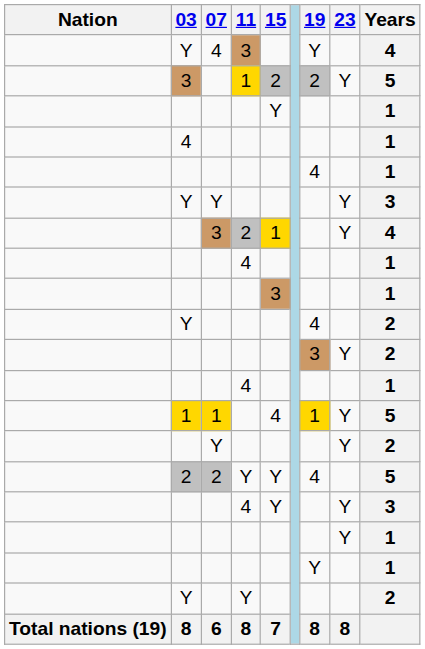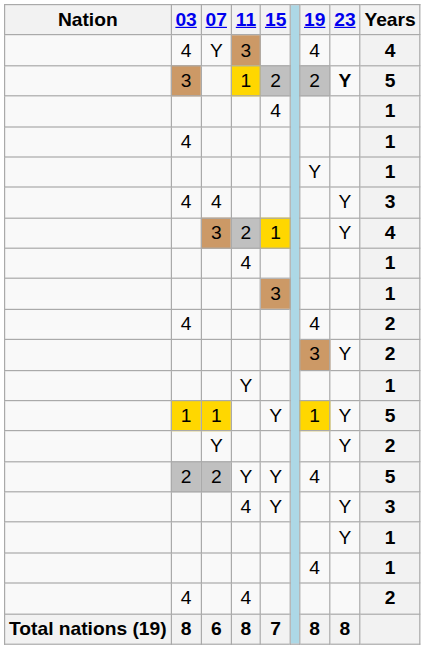row 2 | 03: Y -> 4
row 2 | 07: 4 -> Y
row 2 | 19: Y -> 4
row 3 | 23: normal -> bold
row 4 | 15: Y -> 4
row 6 | 19: 4 -> Y
row 7 | 03: Y -> 4
row 7 | 07: Y -> 4
row 11 | 03: Y -> 4
row 13 | 11: 4 -> Y
row 14 | 15: 4 -> Y
row 19 | 19: Y -> 4
row 20 | 03: Y -> 4
row 20 | 11: Y -> 4
